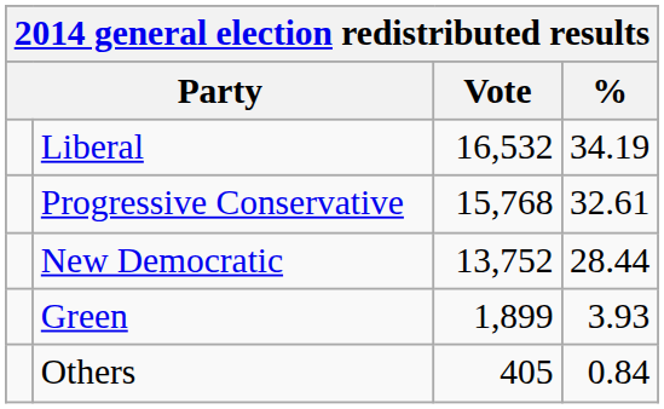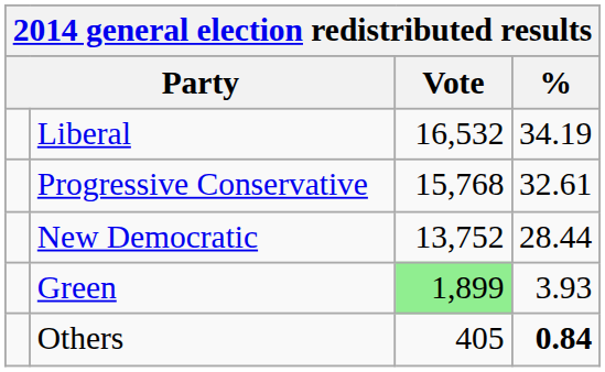Green | Vote: no background -> lightgreen background
Others | %: normal -> bold
